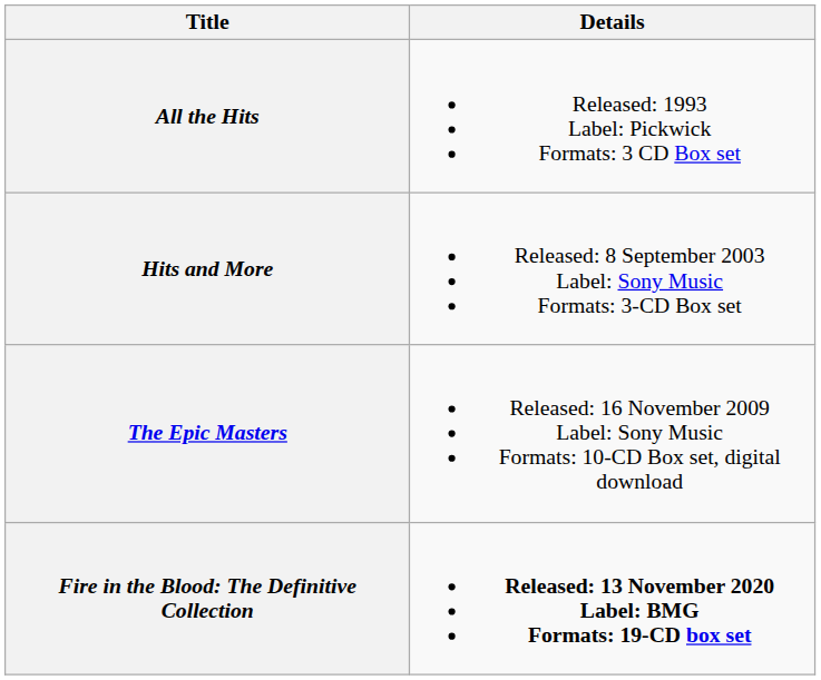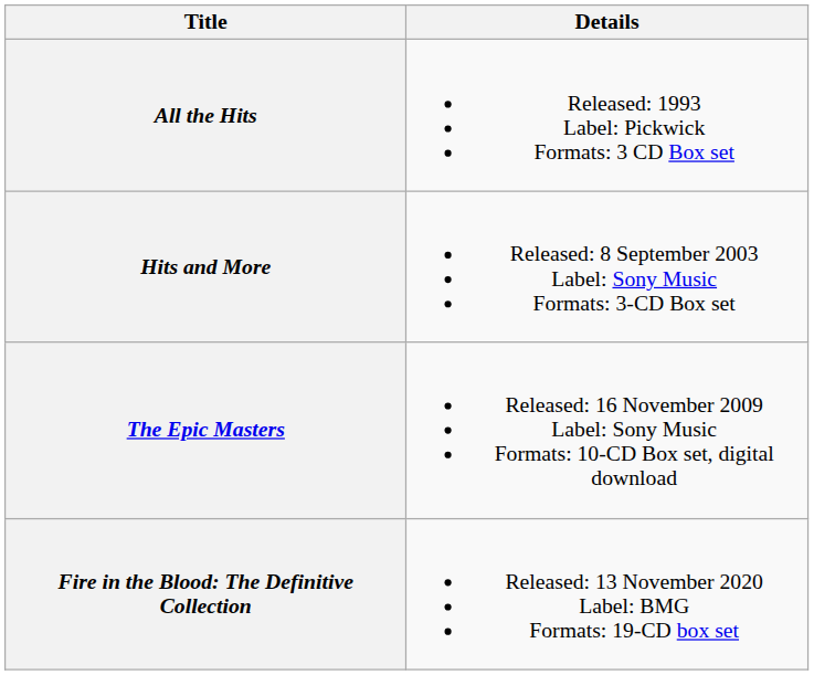Fire in the Blood: The Definitive Collection | Details: bold -> normal
